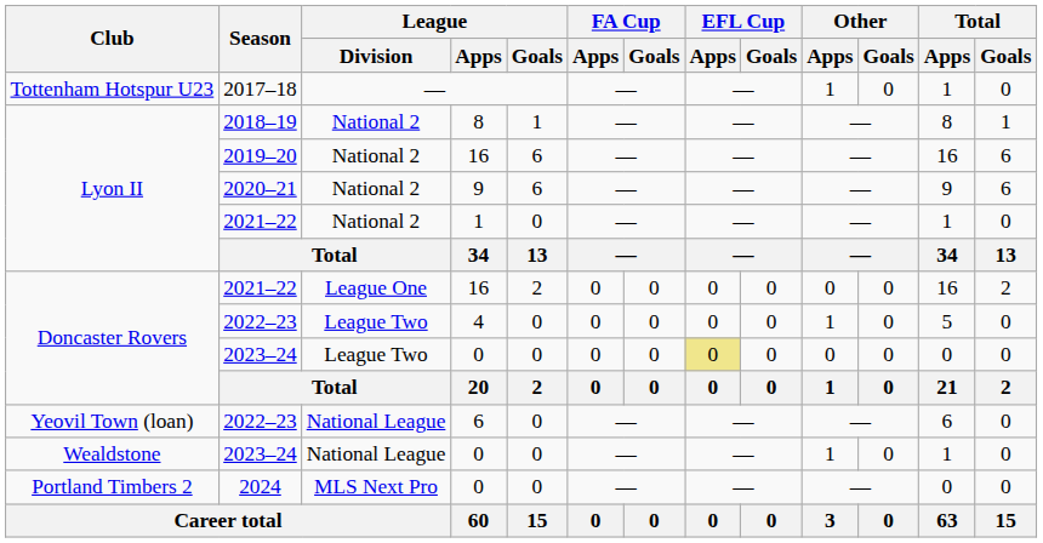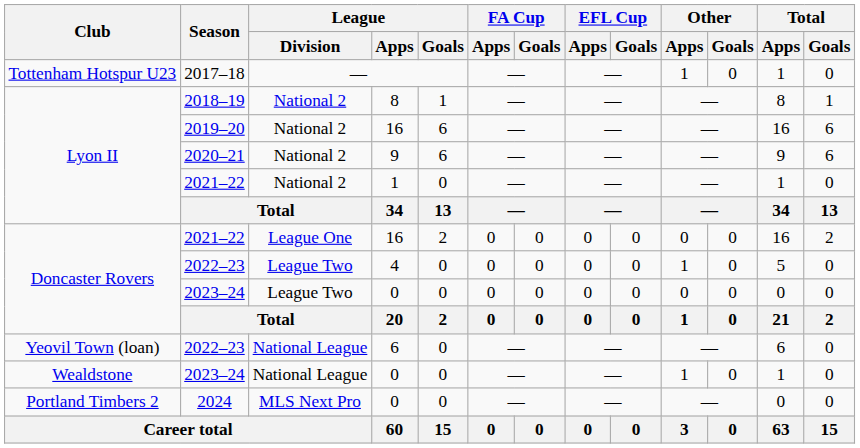Doncaster Rovers / 2023–24 | EFL Cup / Apps: khaki background -> no background
